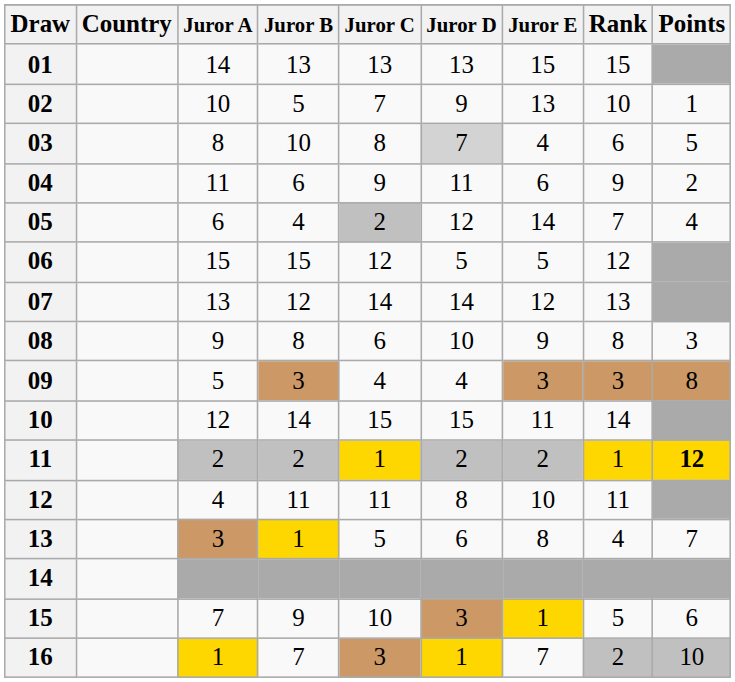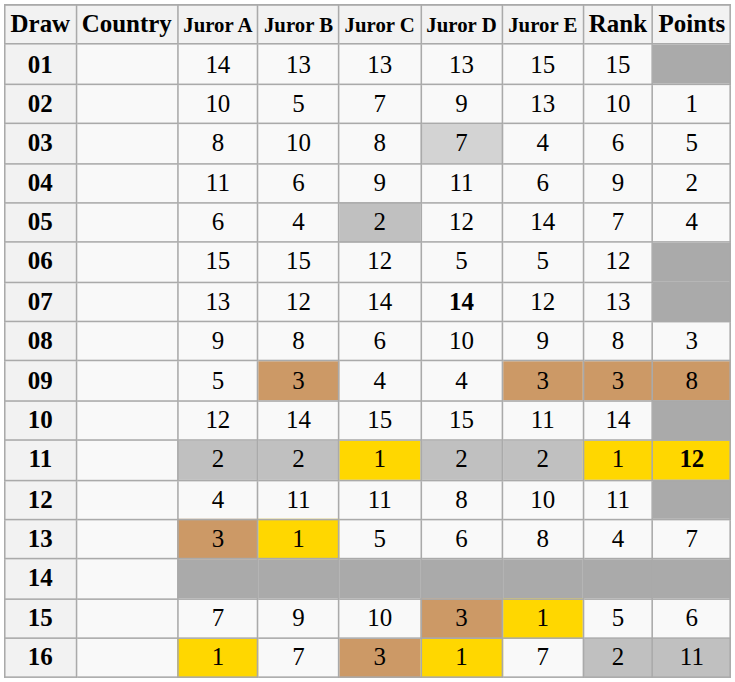07 | Juror D: normal -> bold
16 | Points: 10 -> 11
